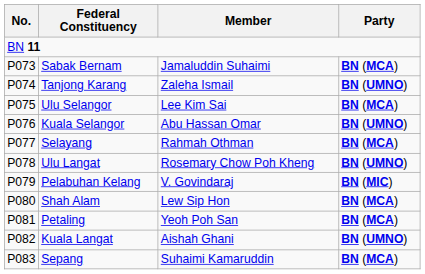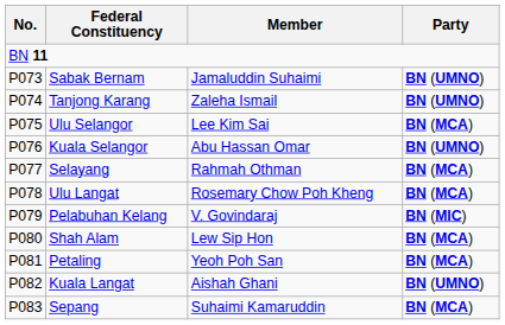Sabak Bernam | Party: BN (MCA) -> BN (UMNO)
Ulu Langat | Party: BN (UMNO) -> BN (MCA)
